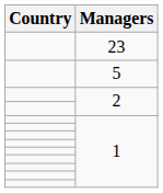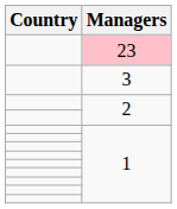row 2 | Managers: no background -> pink background
row 3 | Managers: 5 -> 3
